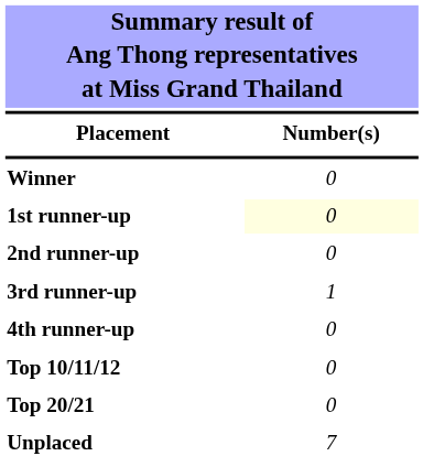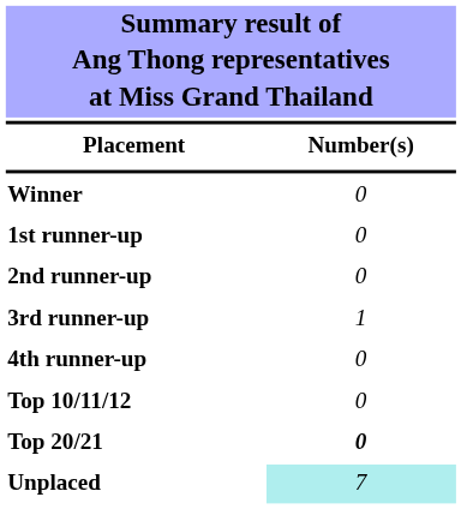row 4 | column 2: lightyellow background -> no background
row 9 | column 2: normal -> bold
row 10 | column 2: no background -> paleturquoise background
